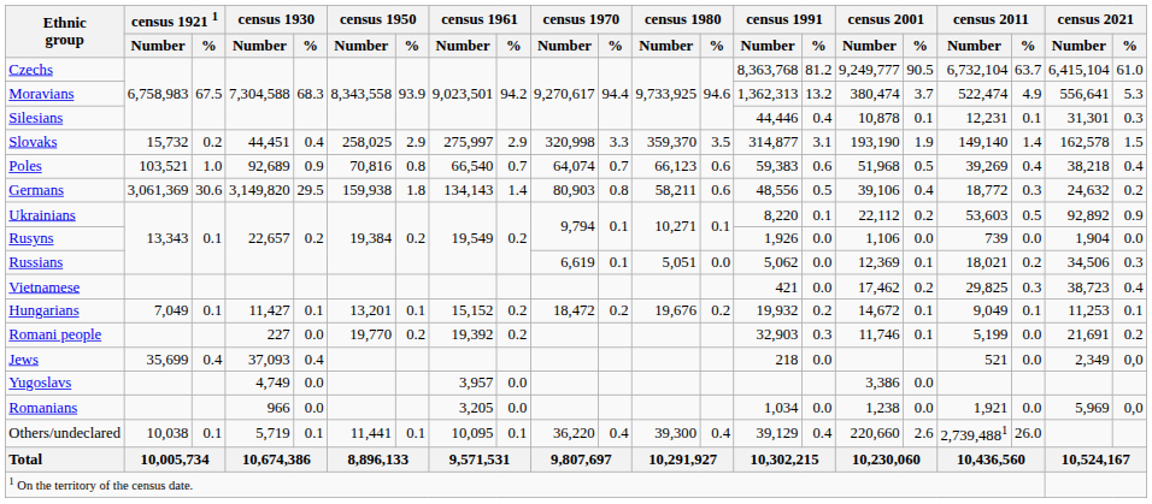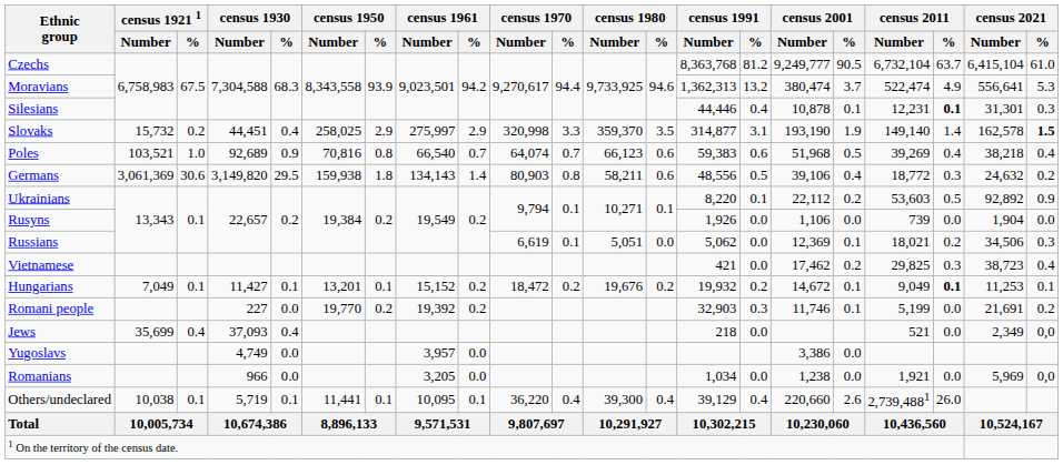Silesians | census 2011 / %: normal -> bold
Slovaks | census 2021 / %: normal -> bold
Hungarians | census 2011 / %: normal -> bold
